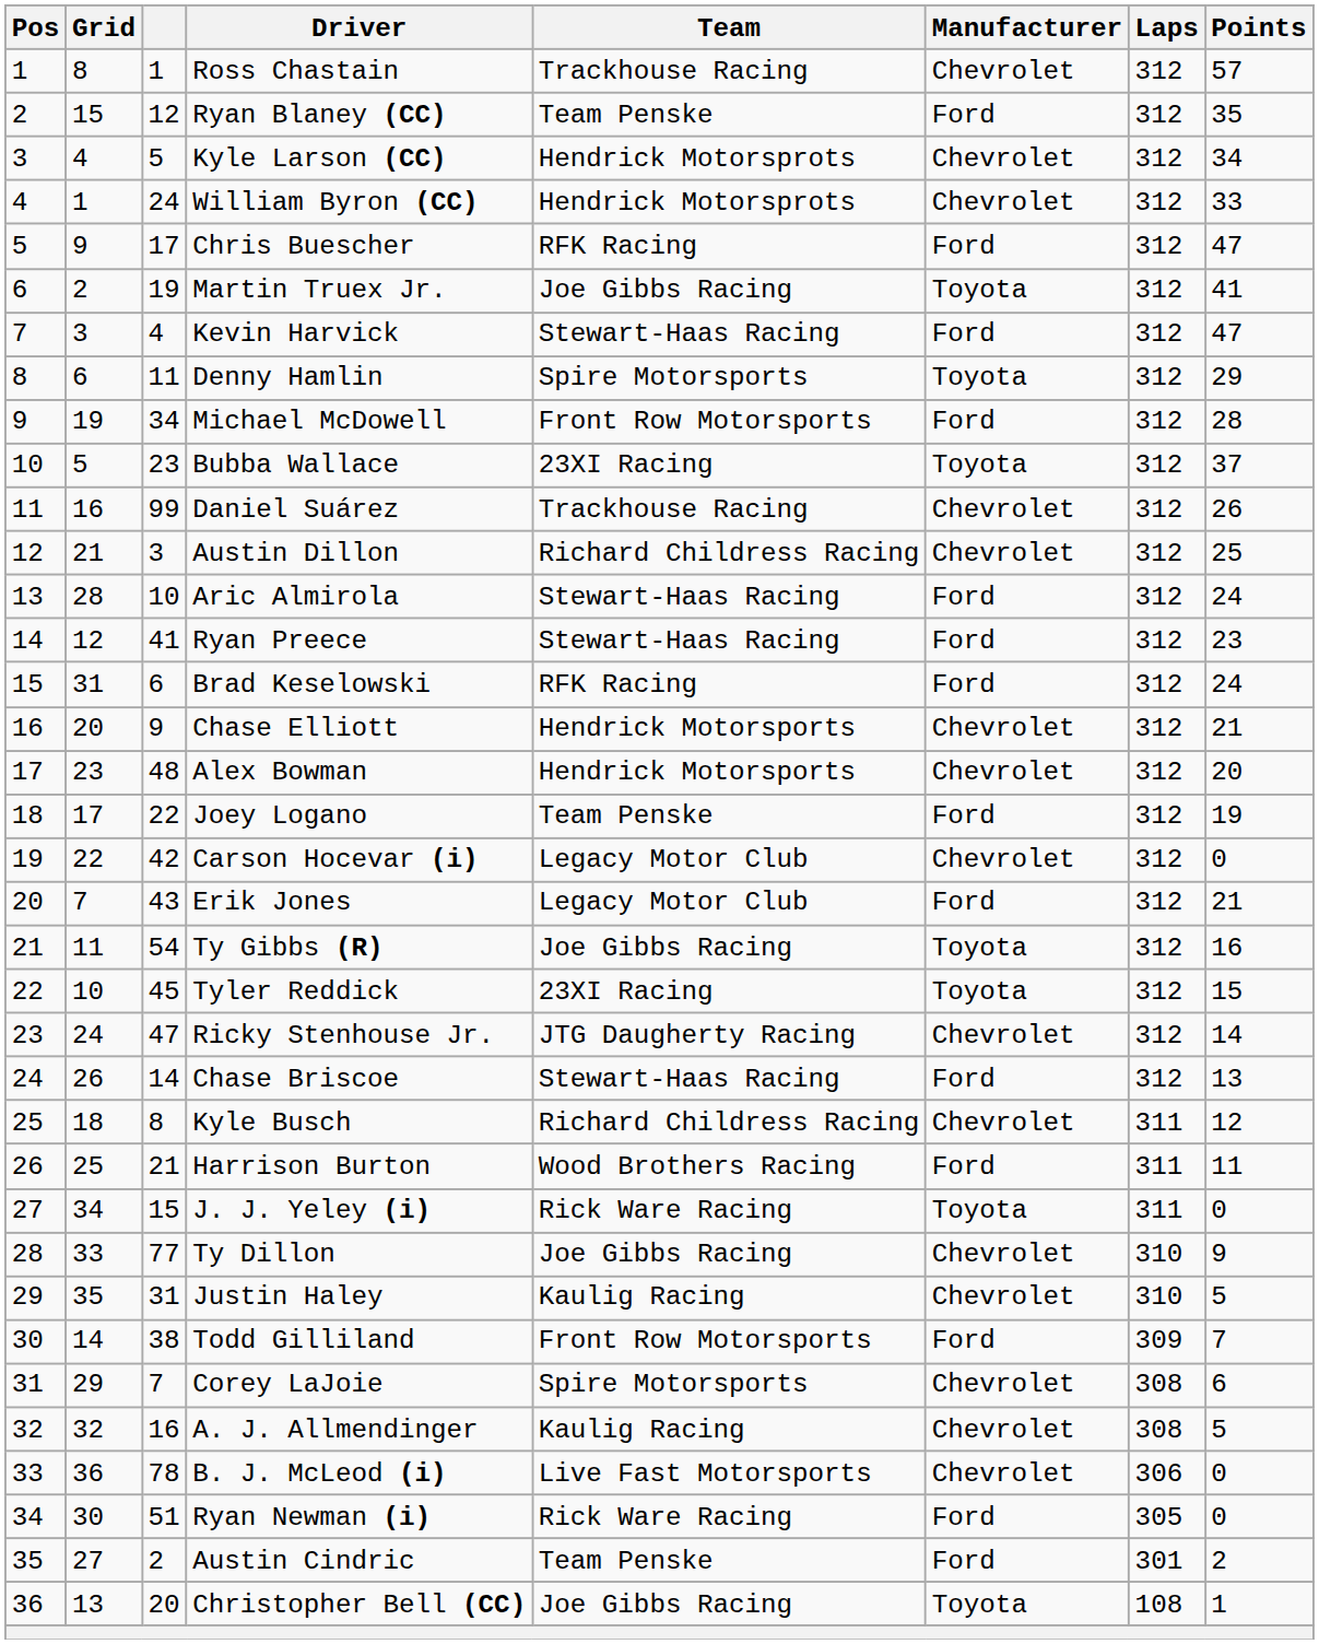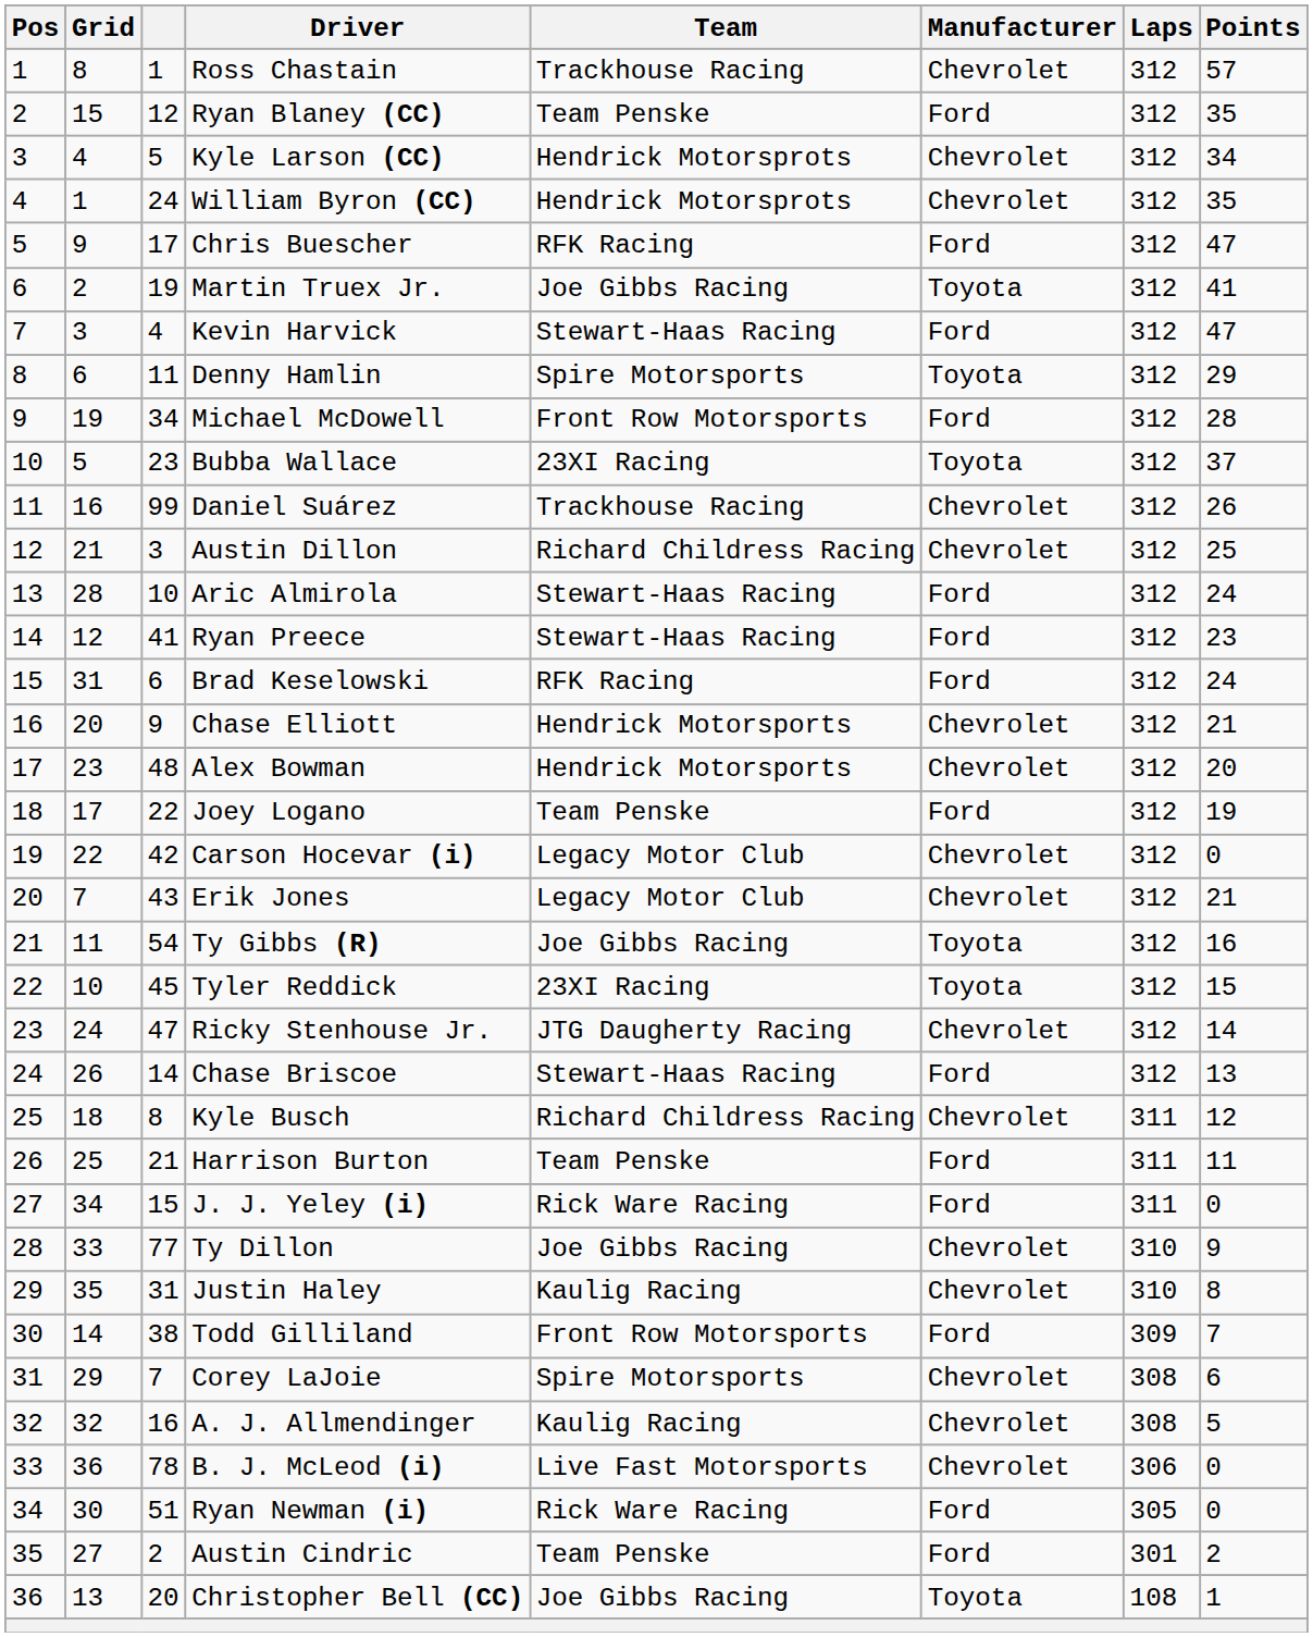William Byron (CC) | Points: 33 -> 35
Erik Jones | Manufacturer: Ford -> Chevrolet
Harrison Burton | Team: Wood Brothers Racing -> Team Penske
J. J. Yeley (i) | Manufacturer: Toyota -> Ford
Justin Haley | Points: 5 -> 8
